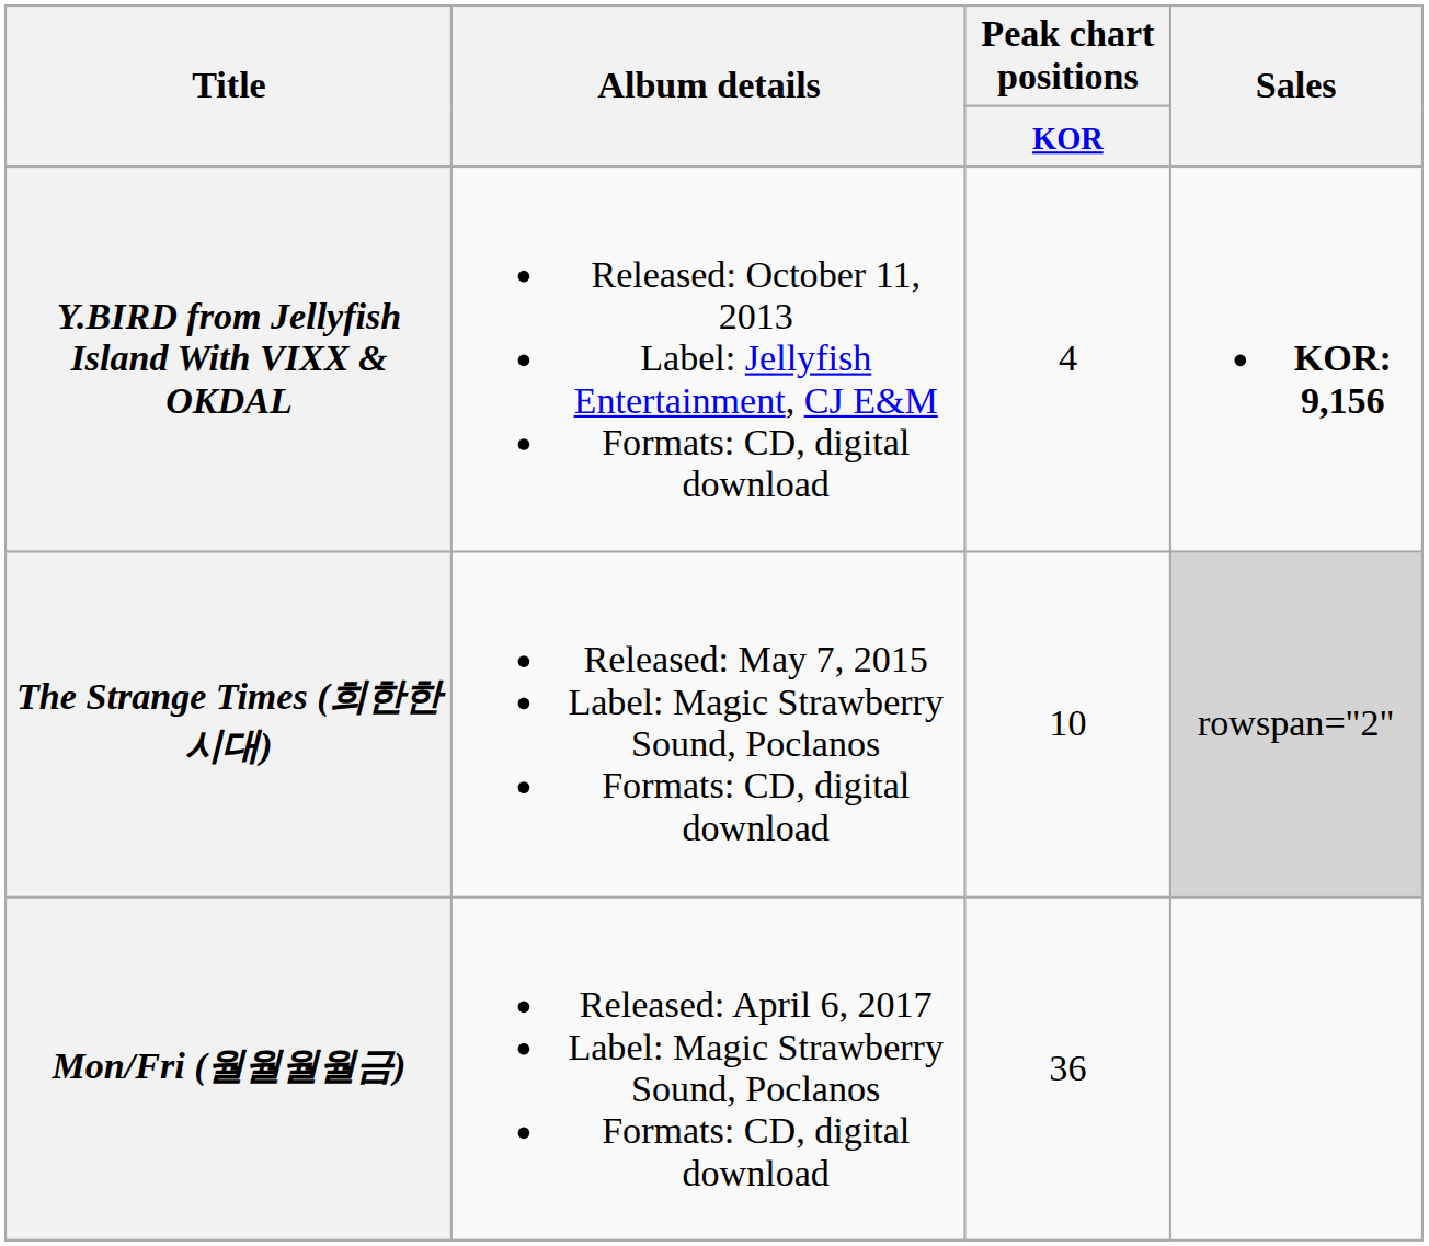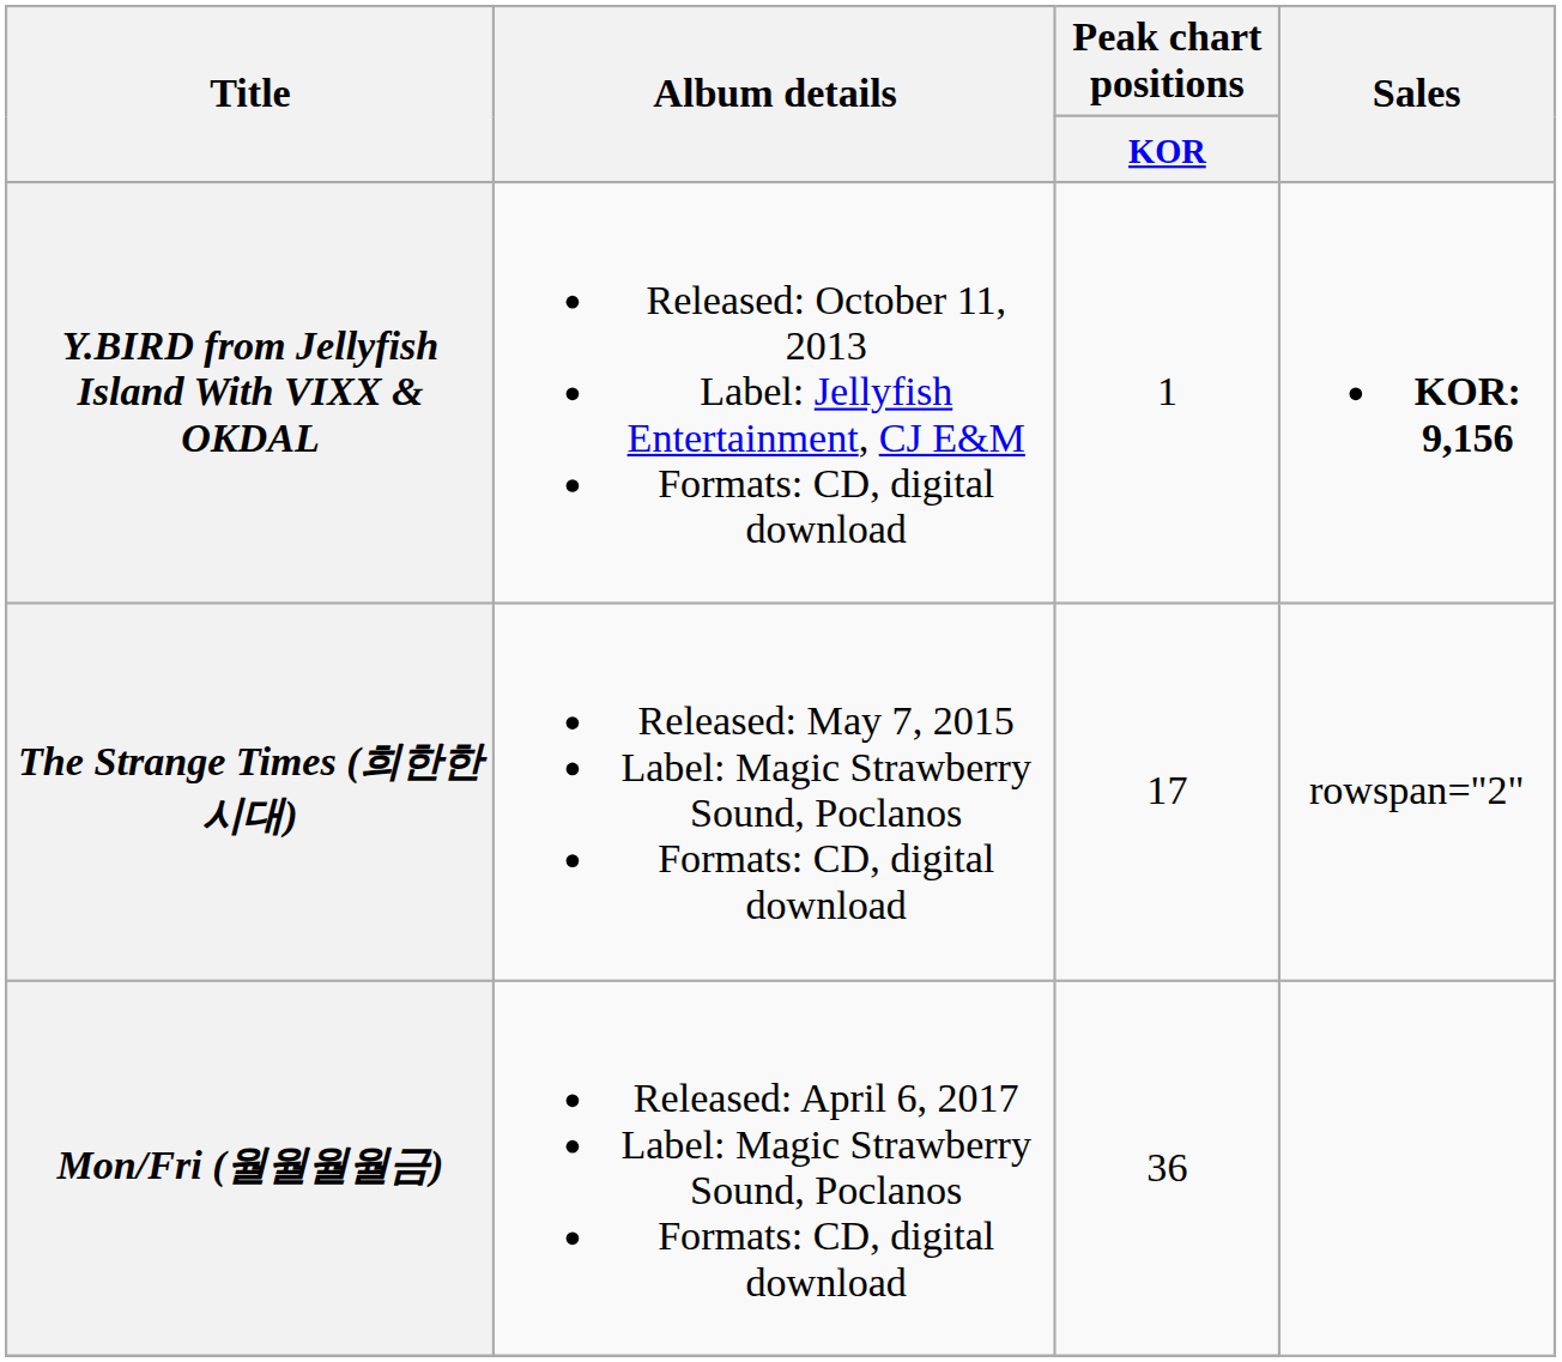Y.BIRD from Jellyfish Island With VIXX & OKDAL | Peak chart positions / KOR: 4 -> 1
The Strange Times (희한한 시대) | Peak chart positions / KOR: 10 -> 17
The Strange Times (희한한 시대) | Sales: lightgrey background -> no background
